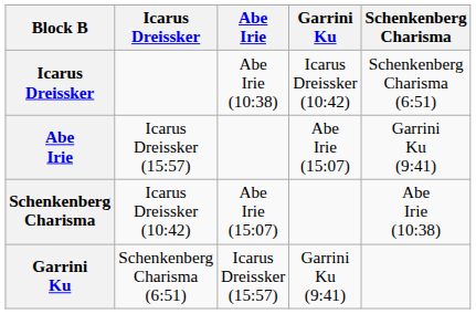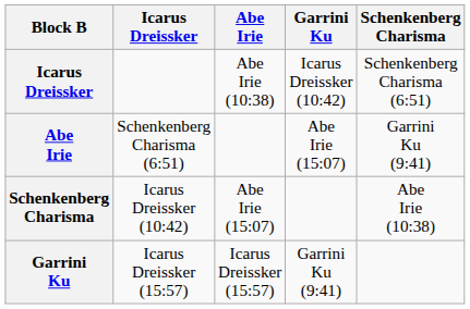row 3 | Icarus Dreissker: Icarus Dreissker (15:57) -> Schenkenberg Charisma (6:51)
row 5 | Icarus Dreissker: Schenkenberg Charisma (6:51) -> Icarus Dreissker (15:57)
